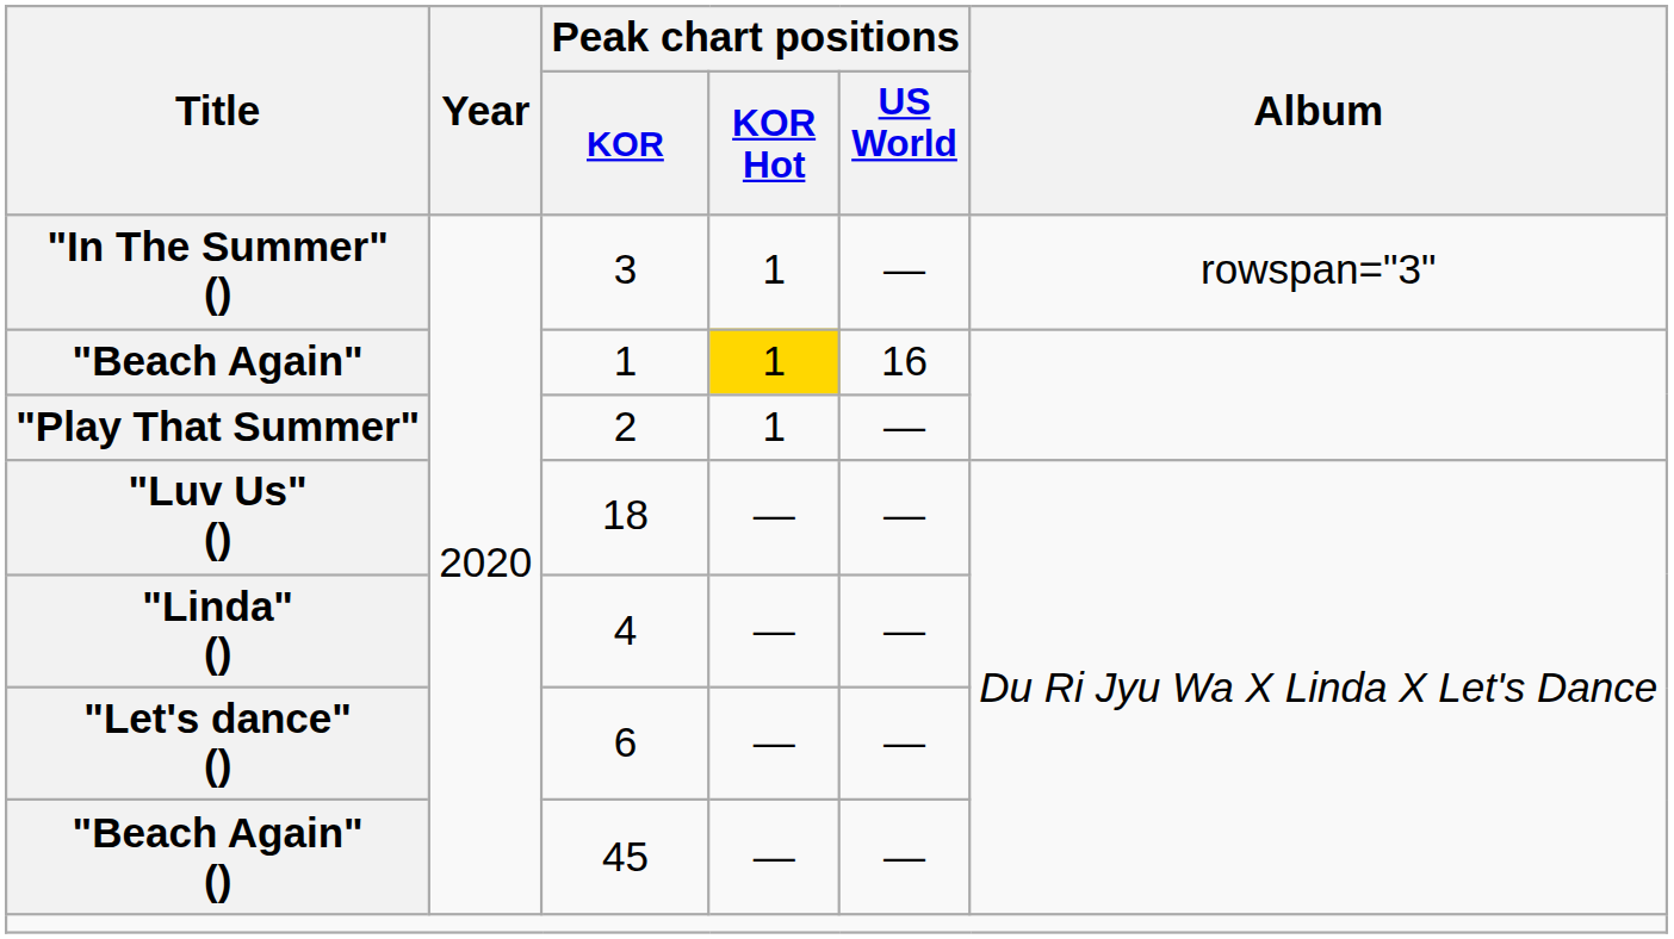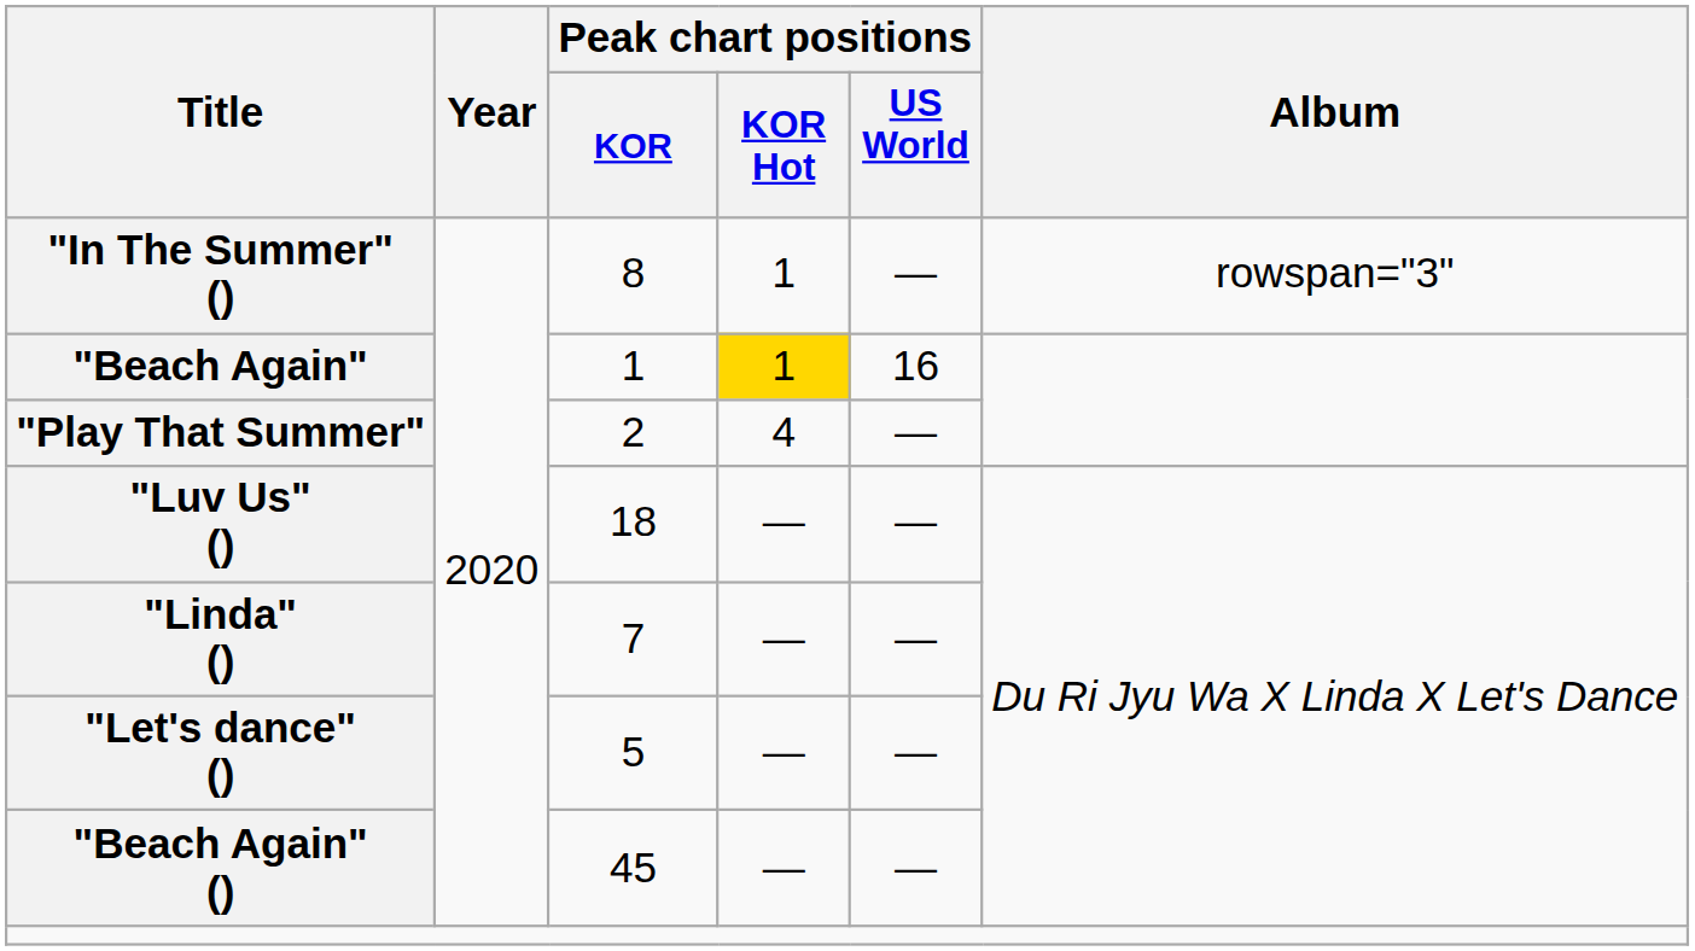"In The Summer" () | Peak chart positions / KOR: 3 -> 8
"Play That Summer" | Peak chart positions / KOR Hot: 1 -> 4
"Linda" () | Peak chart positions / KOR: 4 -> 7
"Let's dance" () | Peak chart positions / KOR: 6 -> 5
